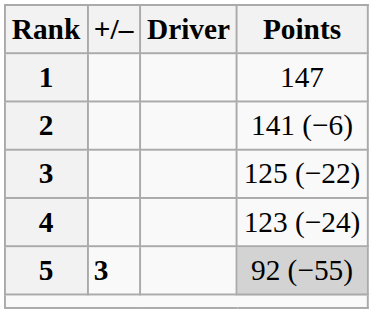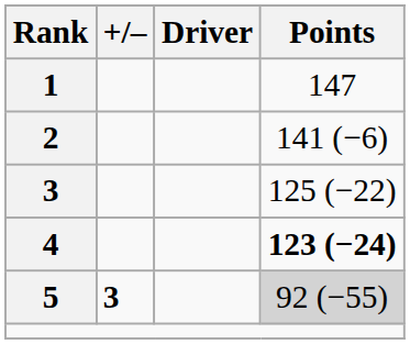4 | Points: normal -> bold
